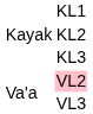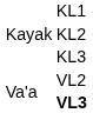VL2 | column 2: pink background -> no background
VL3 | column 2: normal -> bold
